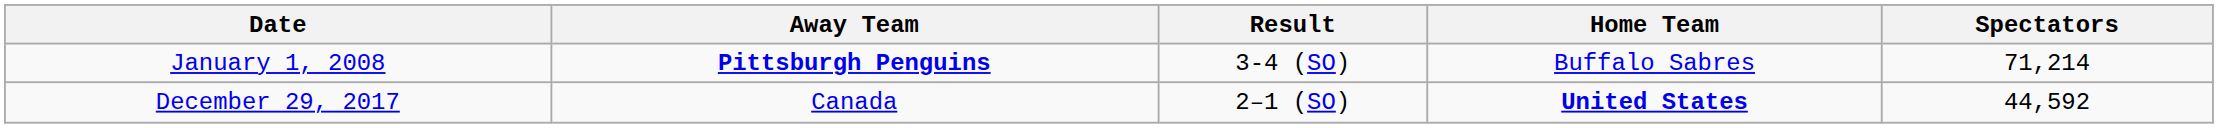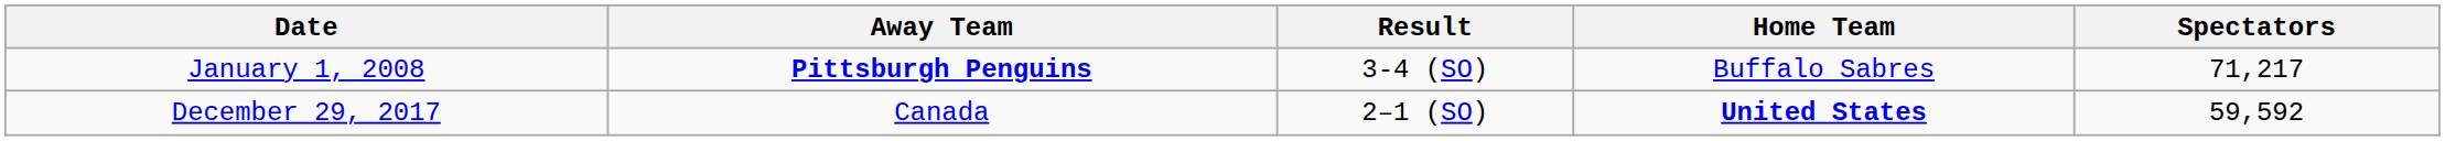January 1, 2008 | Spectators: 71,214 -> 71,217
December 29, 2017 | Spectators: 44,592 -> 59,592
